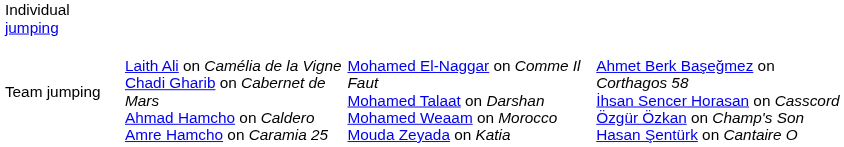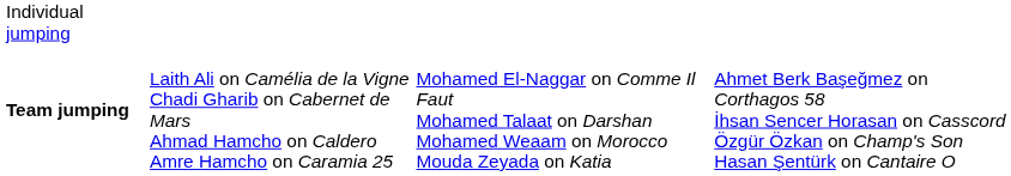Team jumping | column 1: normal -> bold
